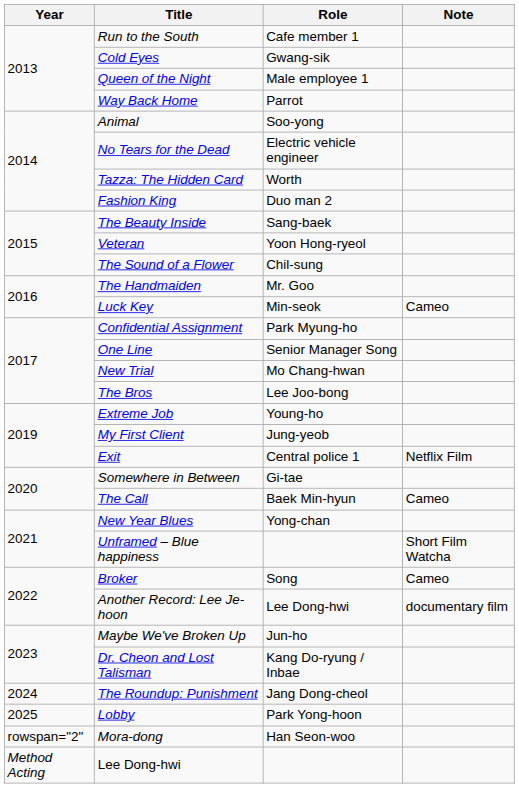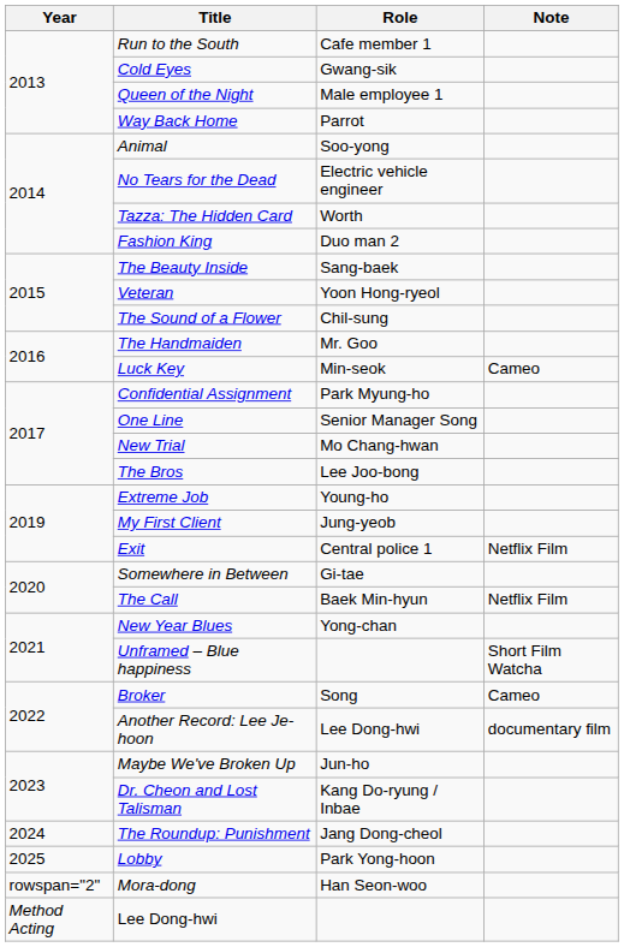The Call | Note: Cameo -> Netflix Film
